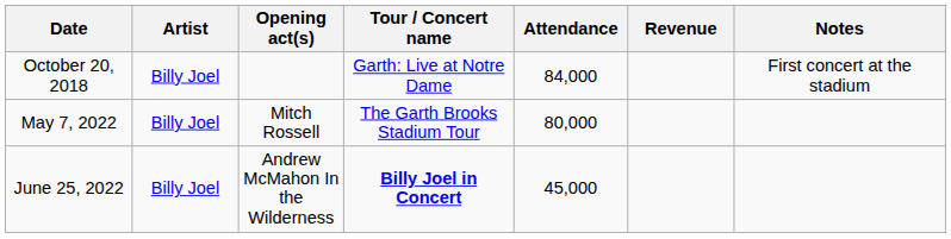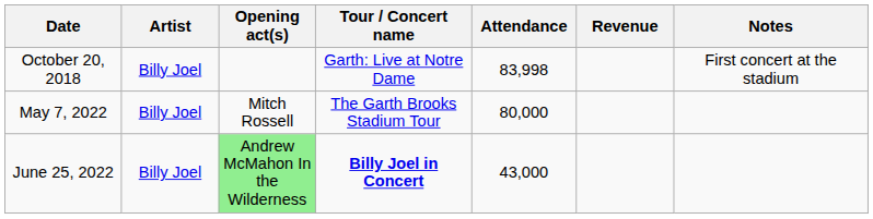October 20, 2018 | Attendance: 84,000 -> 83,998
June 25, 2022 | Opening act(s): no background -> lightgreen background
June 25, 2022 | Attendance: 45,000 -> 43,000
